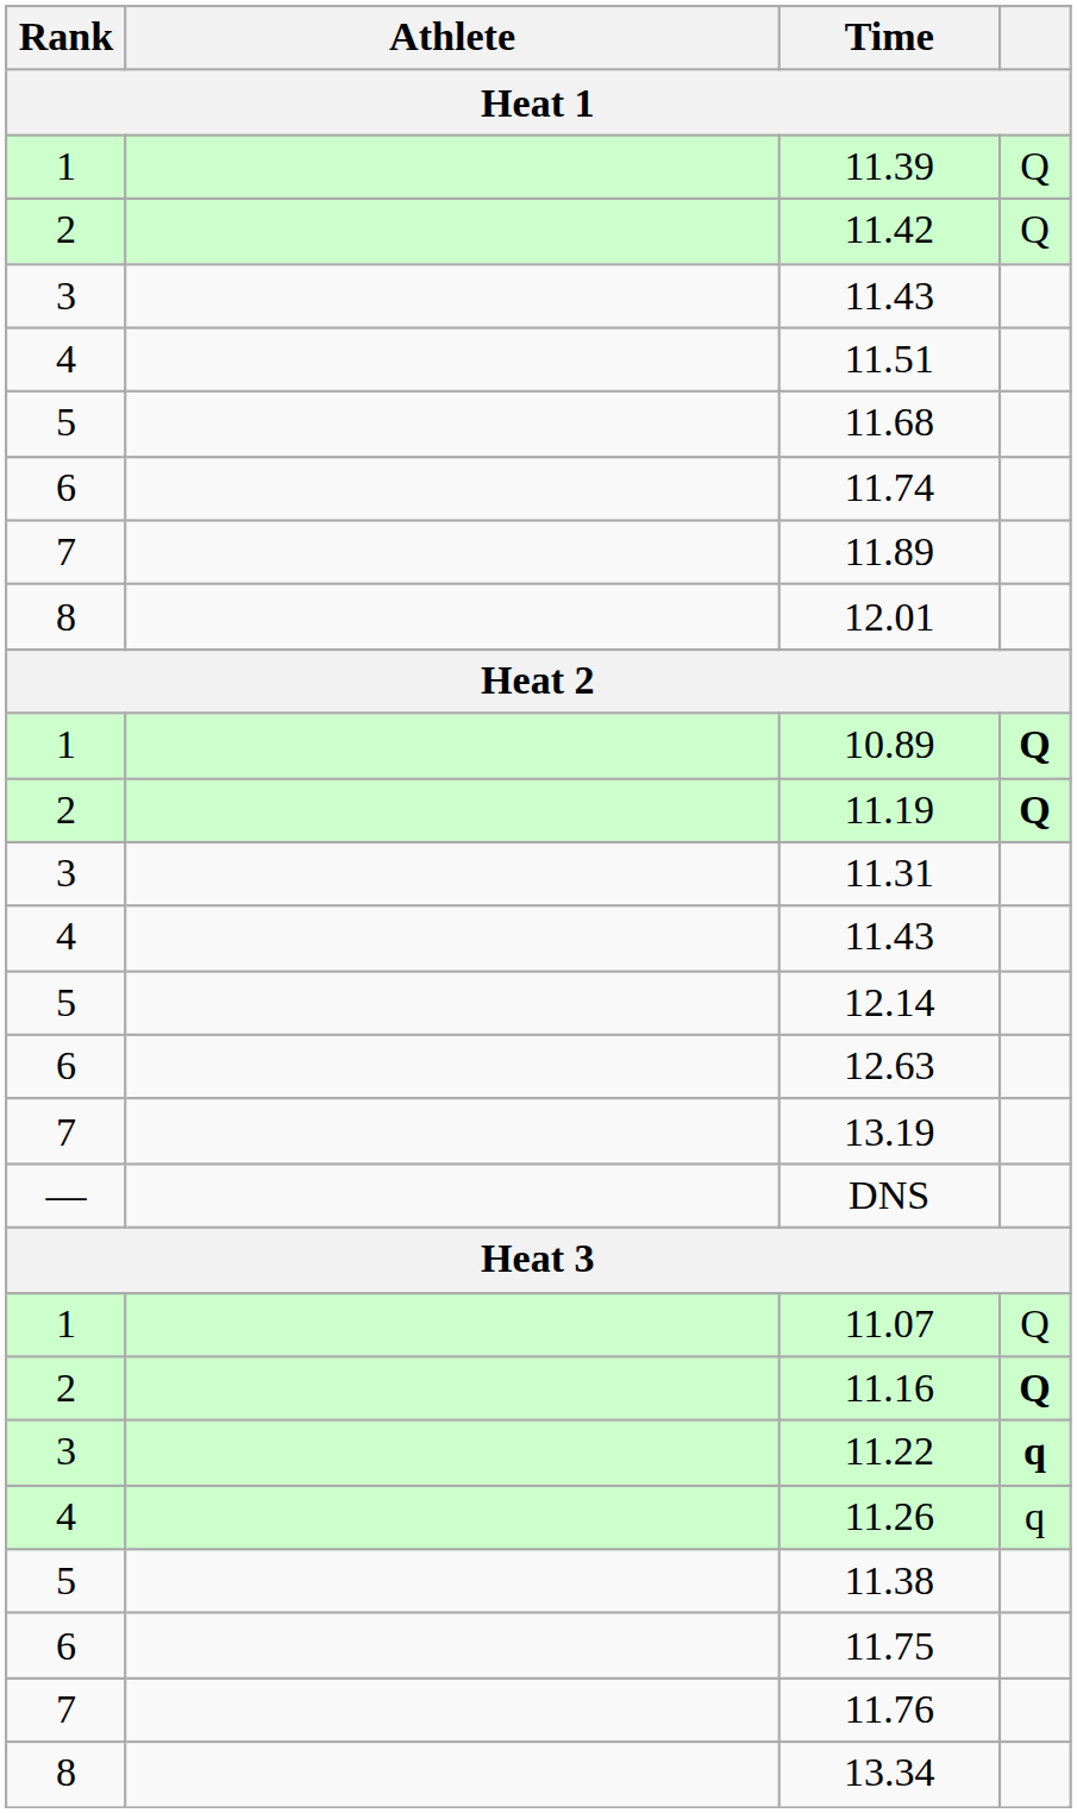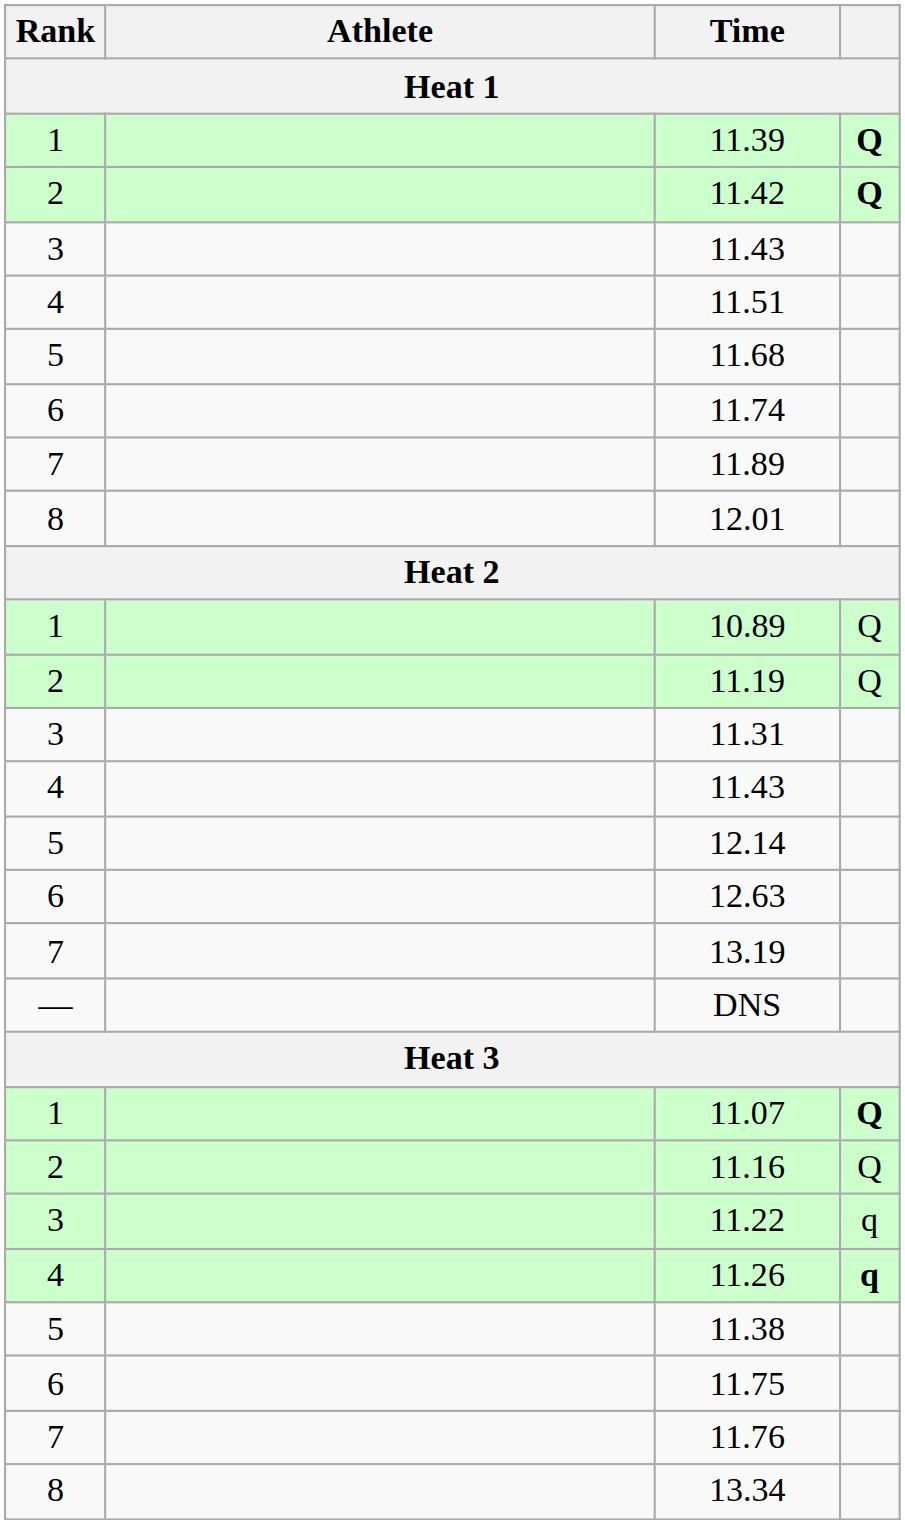11.39 | column 4: normal -> bold
11.42 | column 4: normal -> bold
10.89 | column 4: bold -> normal
11.19 | column 4: bold -> normal
11.07 | column 4: normal -> bold
11.16 | column 4: bold -> normal
11.22 | column 4: bold -> normal
11.26 | column 4: normal -> bold
